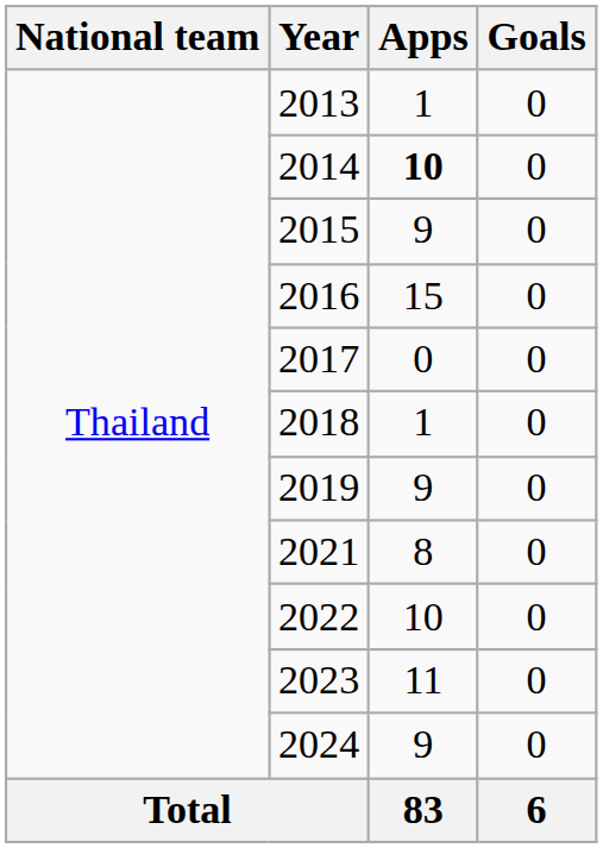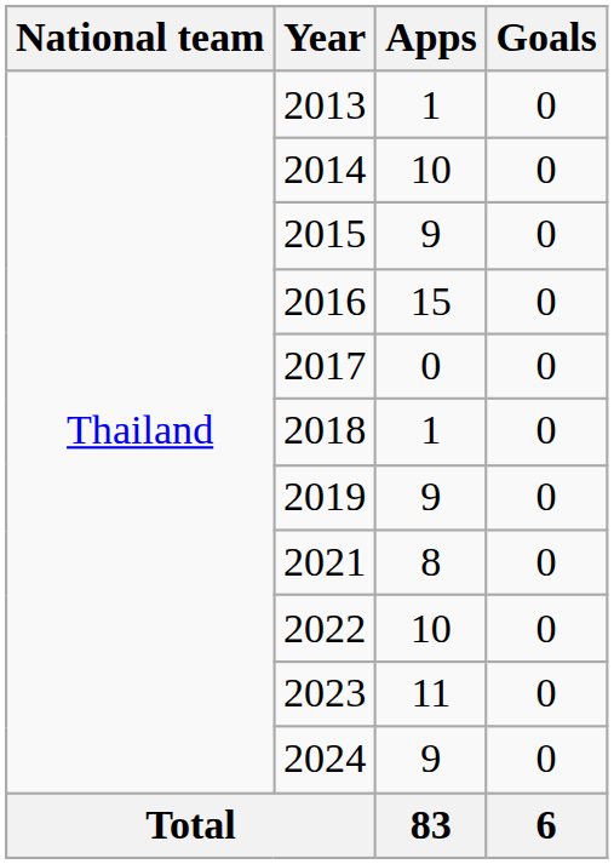2014 | Apps: bold -> normal
